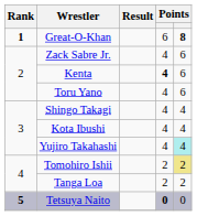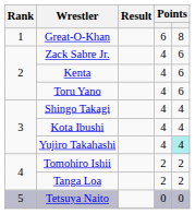Great-O-Khan | Rank: bold -> normal
Great-O-Khan | column 5: bold -> normal
Kenta | column 4: bold -> normal
Tomohiro Ishii | column 5: khaki background -> no background
Tetsuya Naito | Rank: bold -> normal
Tetsuya Naito | column 4: bold -> normal
